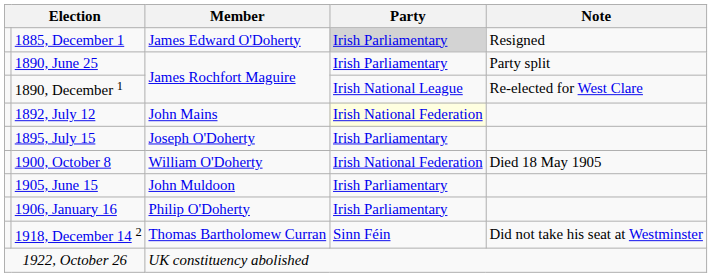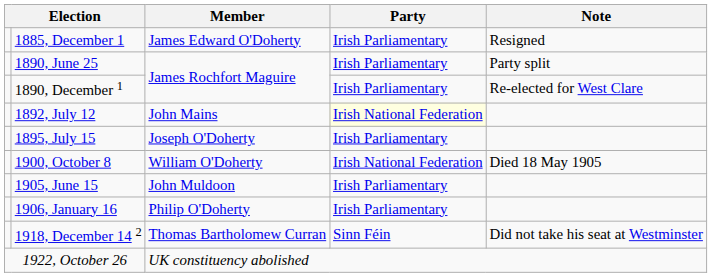1885, December 1 | Party: lightgrey background -> no background
1890, December 1 | Party: Irish National League -> Irish Parliamentary
